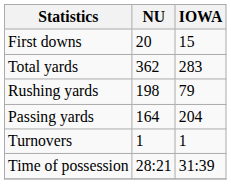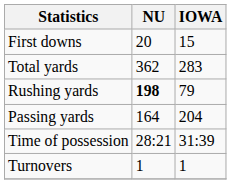Rushing yards | NU: normal -> bold
rows swapped: Turnovers <-> Time of possession
